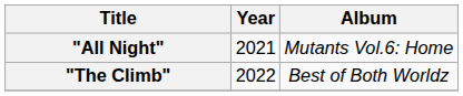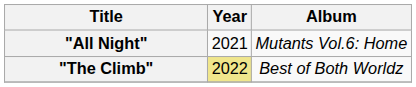"The Climb" | Year: no background -> khaki background
